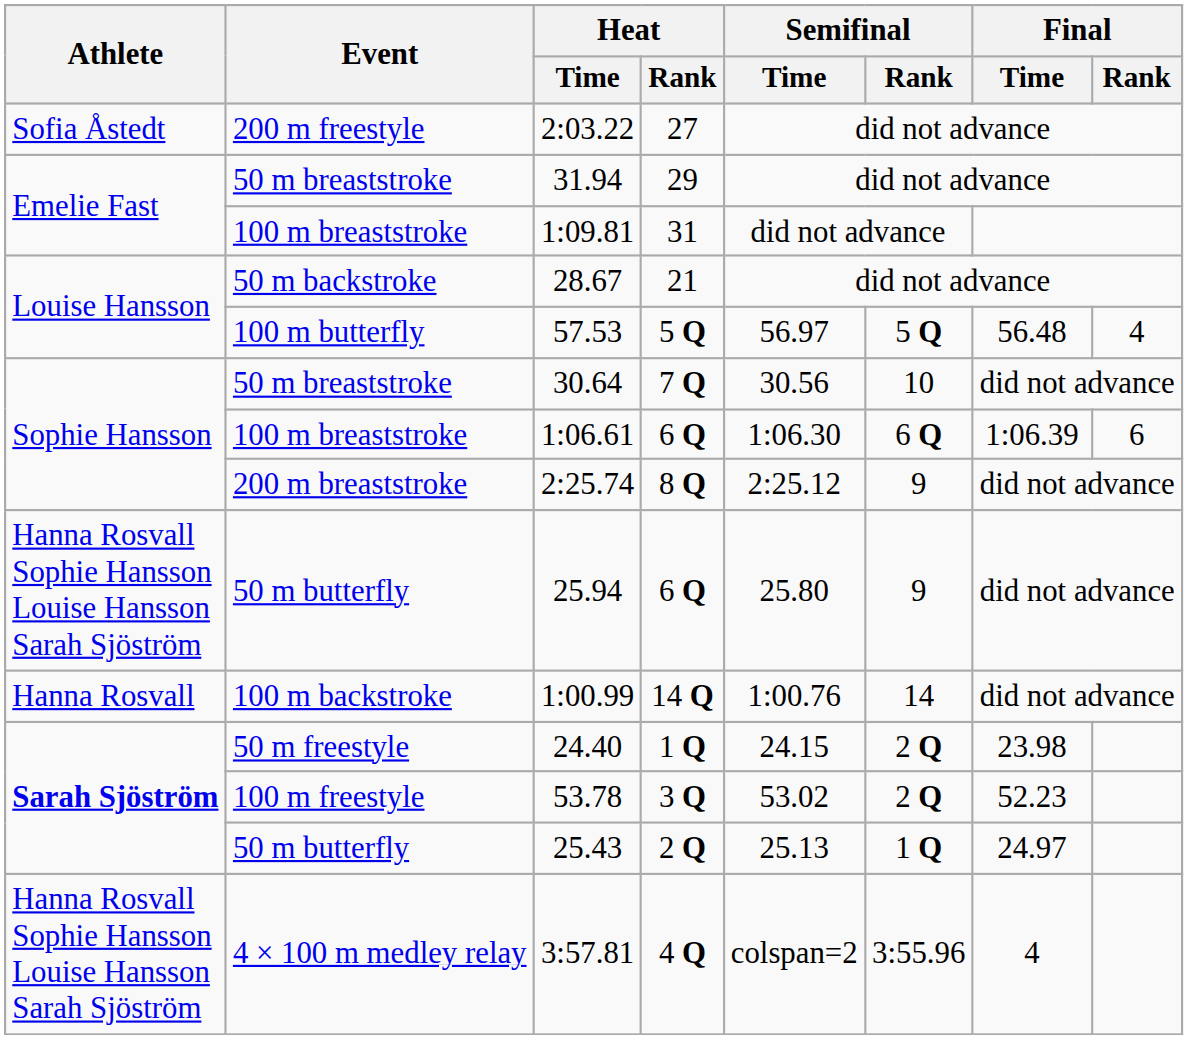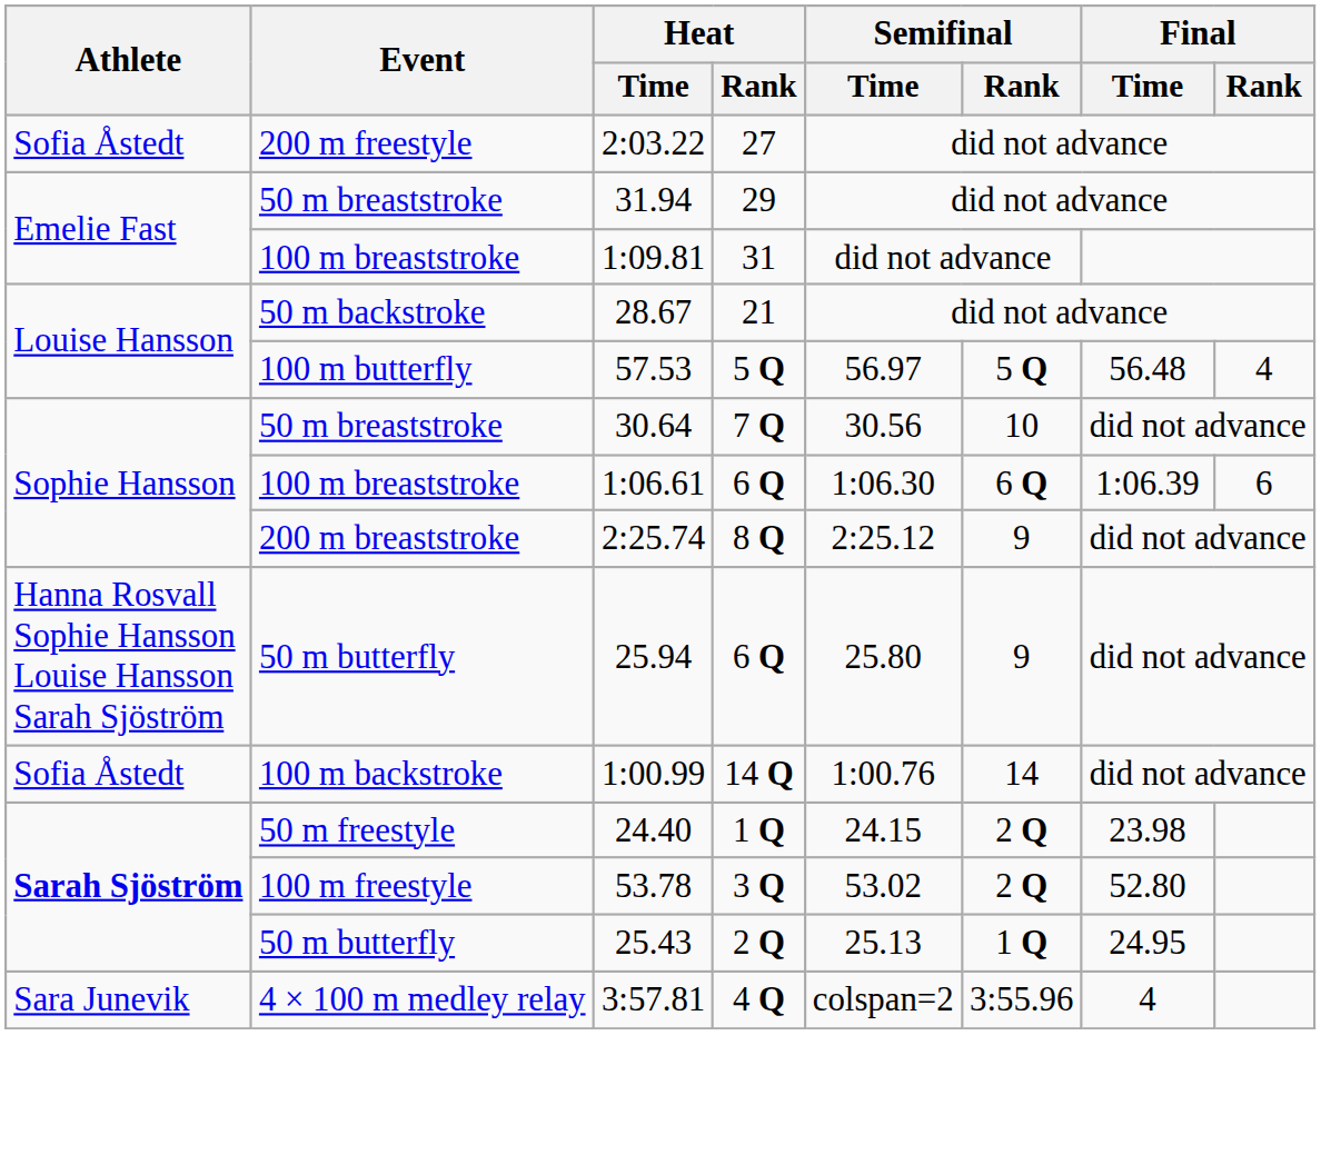1:00.99 | Athlete: Hanna Rosvall -> Sofia Åstedt
53.78 | Final / Time: 52.23 -> 52.80
25.43 | Final / Time: 24.97 -> 24.95
3:57.81 | Athlete: Hanna Rosvall Sophie Hansson Louise Hansson Sarah Sjöström -> Sara Junevik
